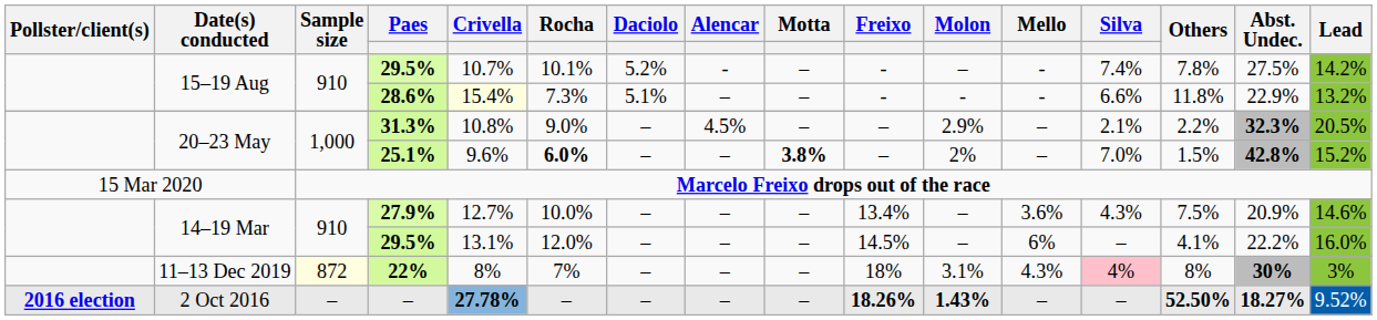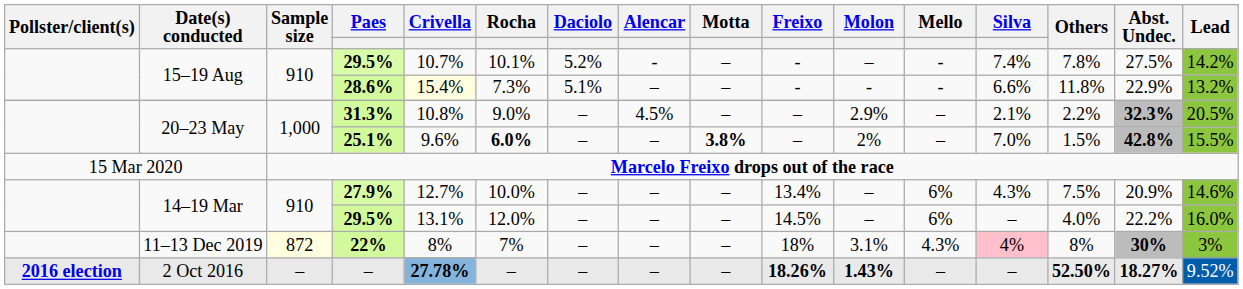25.1% | Lead: 15.2% -> 15.5%
27.9% | Mello: 3.6% -> 6%
14–19 Mar / 29.5% | Others: 4.1% -> 4.0%
